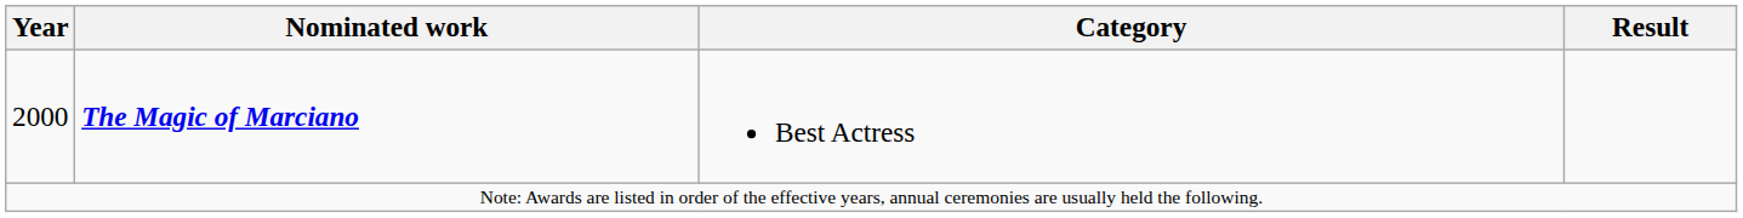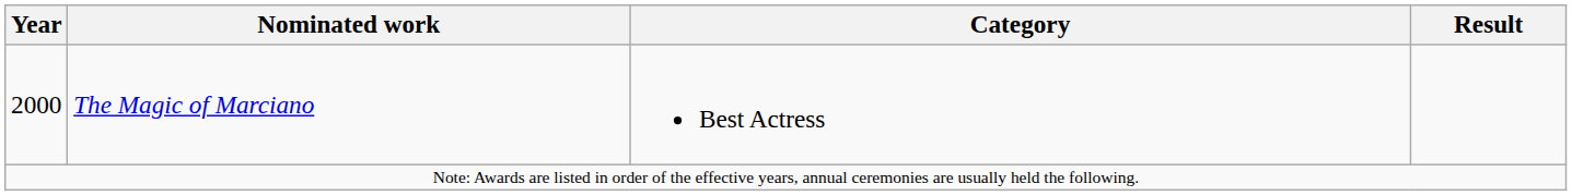2000 | Nominated work: bold -> normal
